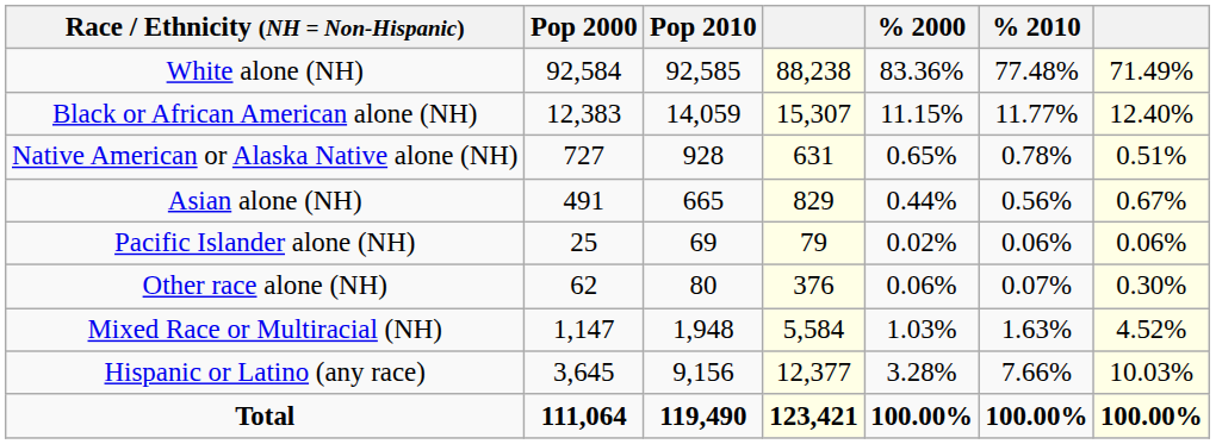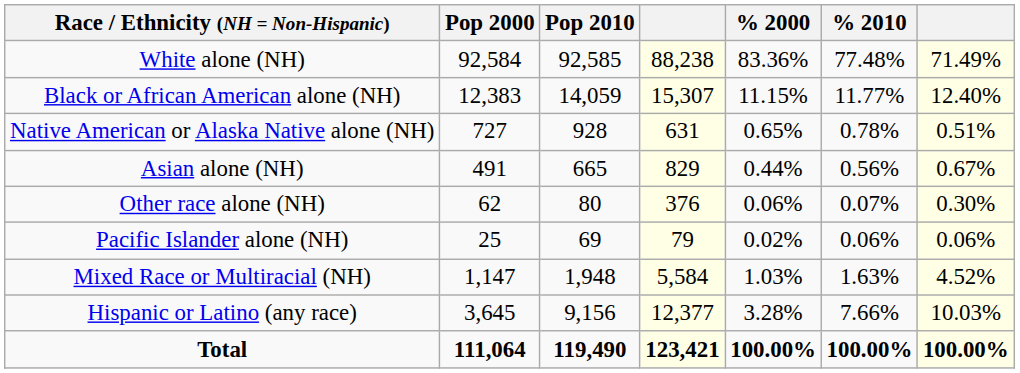rows swapped: Pacific Islander alone (NH) <-> Other race alone (NH)
